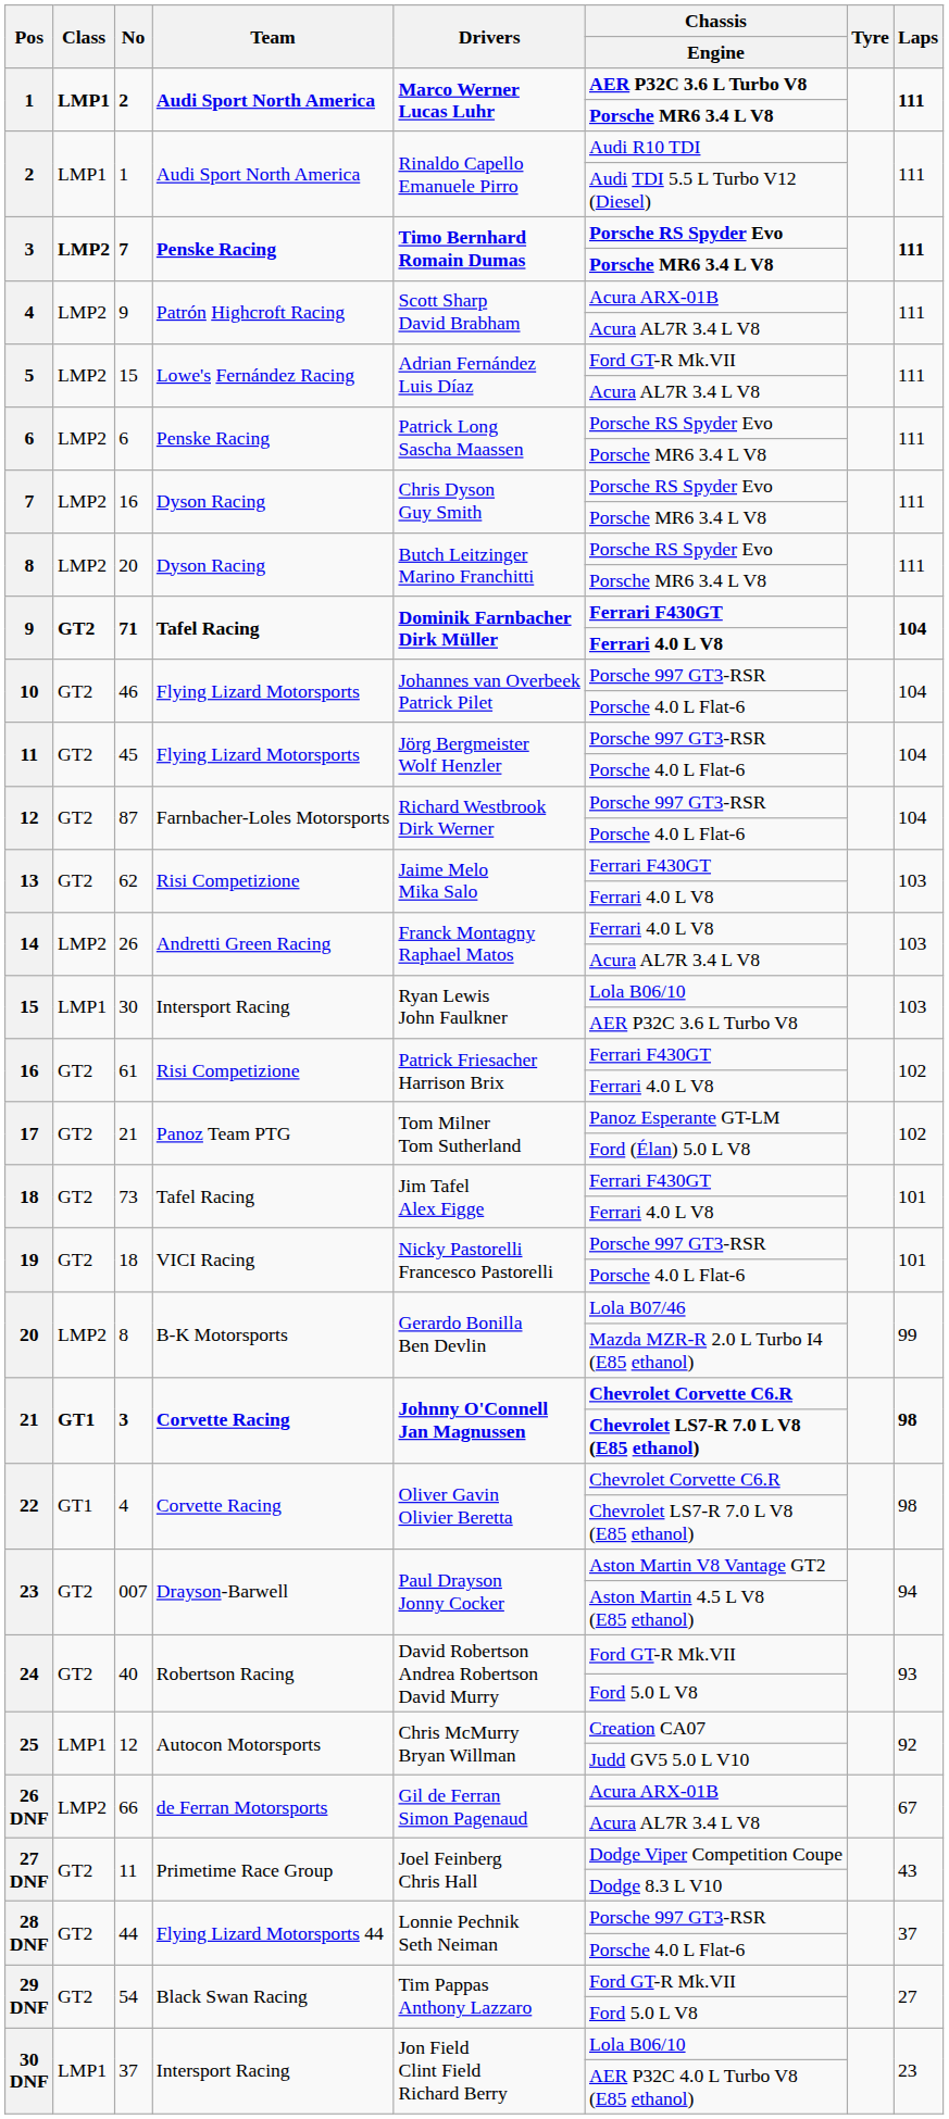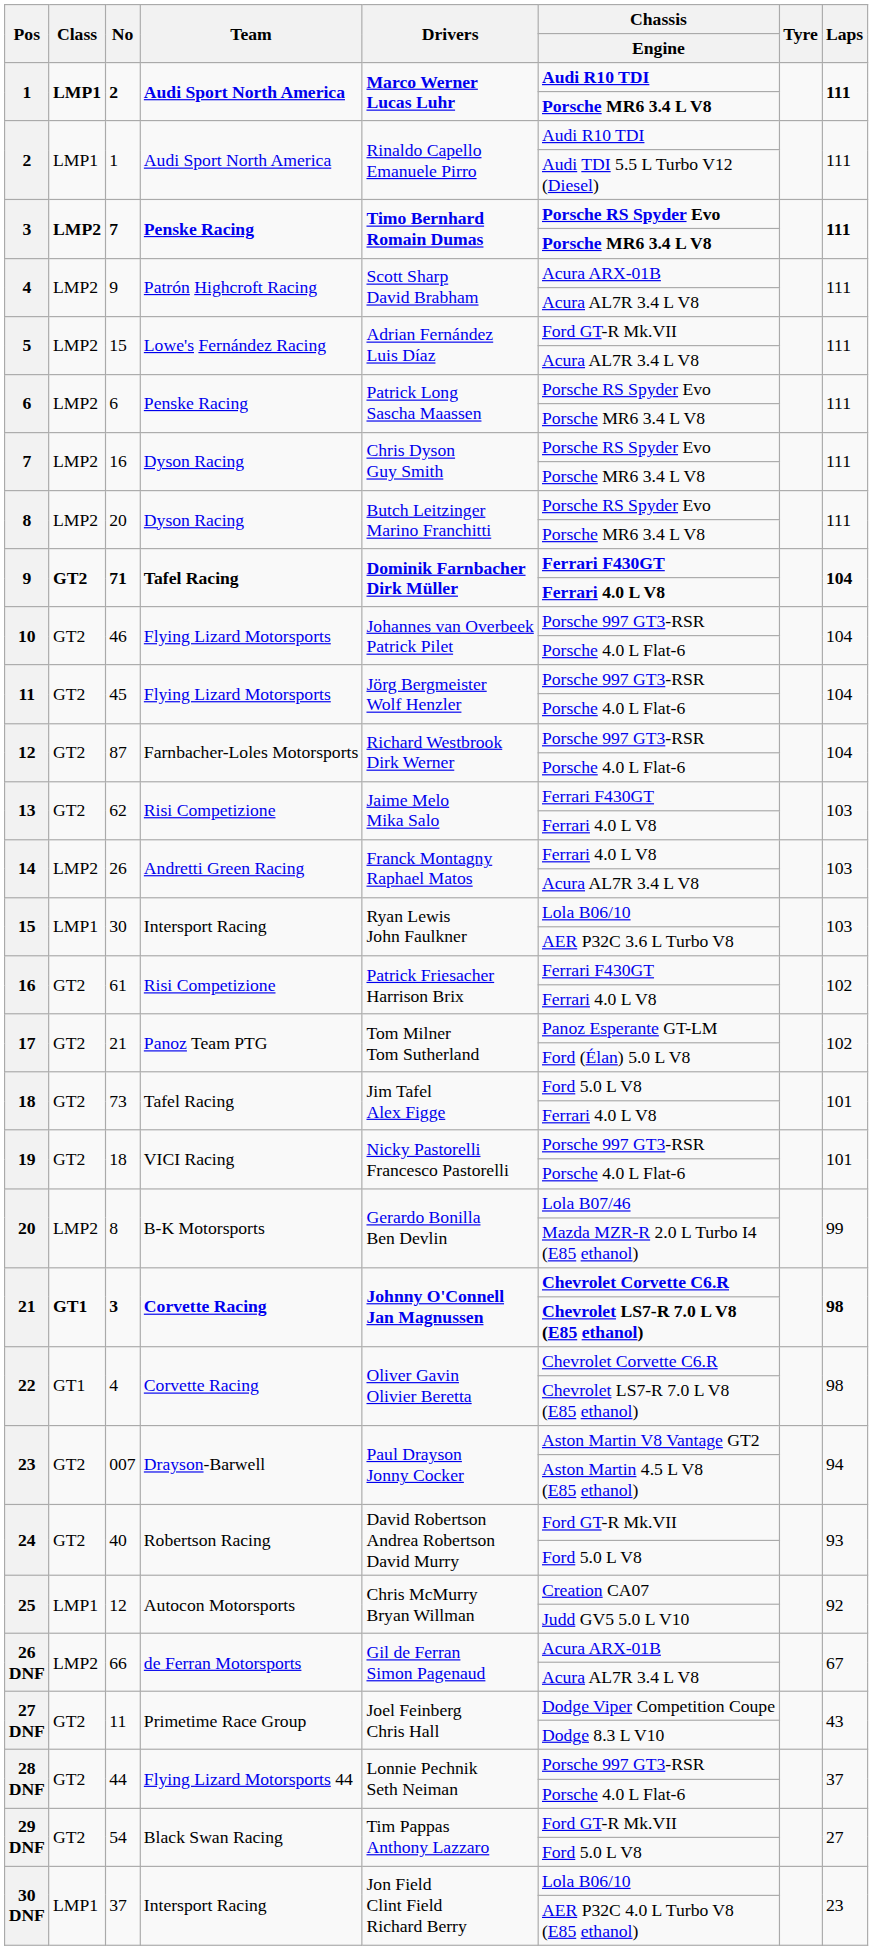row 3 | Chassis / Engine: AER P32C 3.6 L Turbo V8 -> Audi R10 TDI
row 37 | Chassis / Engine: Ferrari F430GT -> Ford 5.0 L V8
